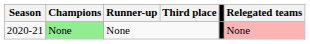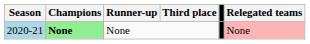row 2 | Season: no background -> lightblue background
row 2 | Champions: normal -> bold
